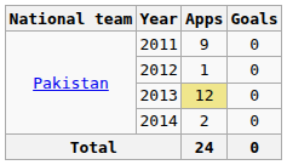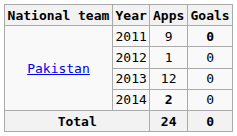2011 | Goals: normal -> bold
2013 | Apps: khaki background -> no background
2014 | Apps: normal -> bold
